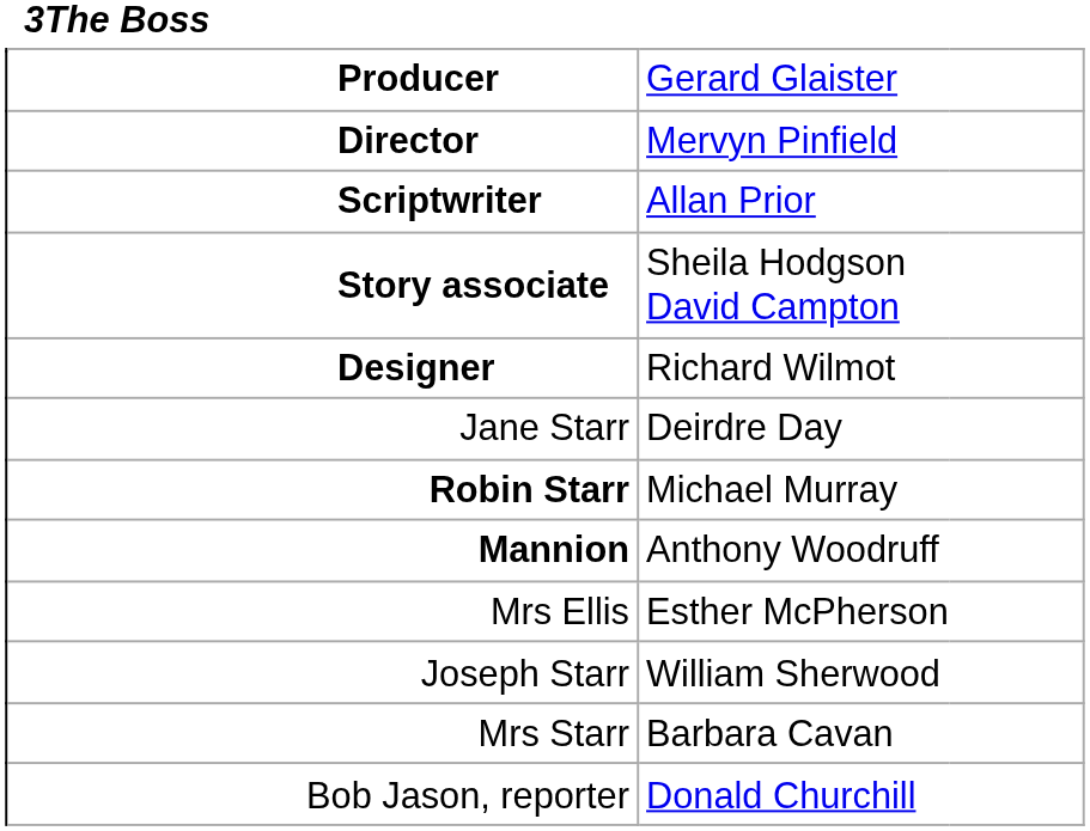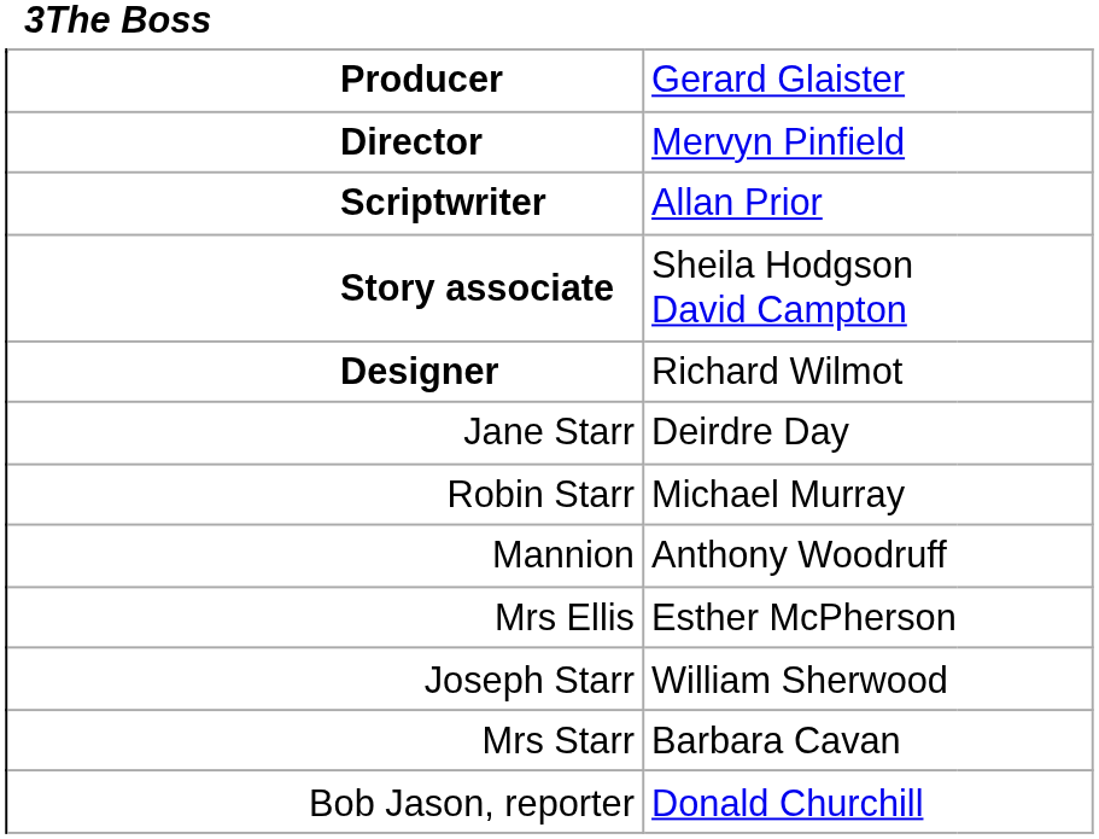Robin Starr | column 2: bold -> normal
Mannion | column 2: bold -> normal
